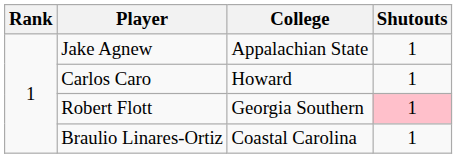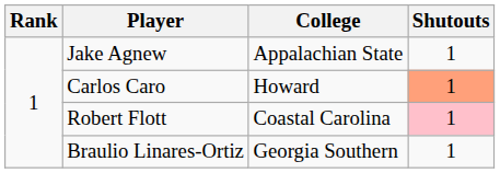Carlos Caro | Shutouts: no background -> lightsalmon background
Robert Flott | College: Georgia Southern -> Coastal Carolina
Braulio Linares-Ortiz | College: Coastal Carolina -> Georgia Southern
